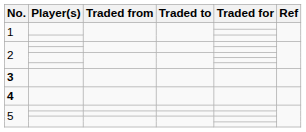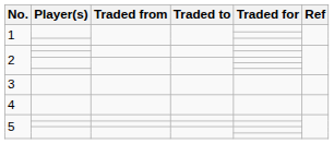3 | No.: bold -> normal
4 | No.: bold -> normal
